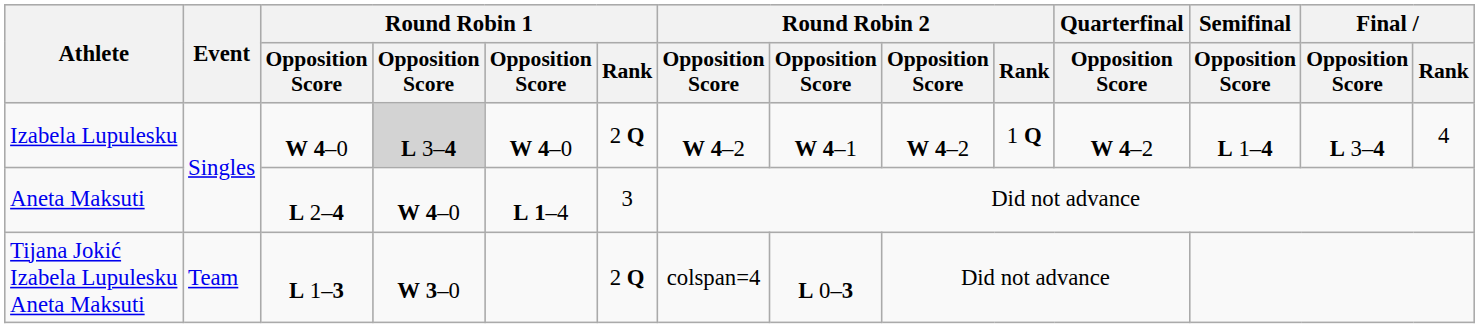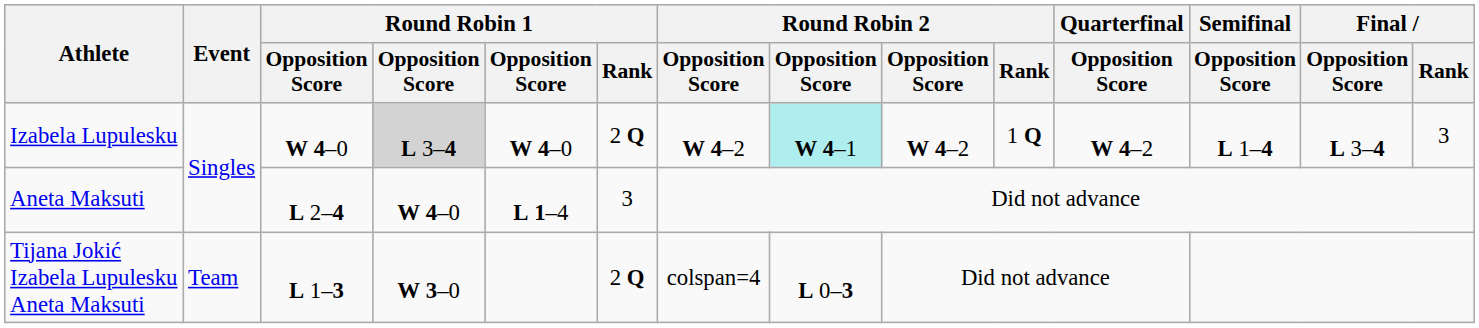Izabela Lupulesku | column 8: no background -> paleturquoise background
Izabela Lupulesku | Final / Rank: 4 -> 3
